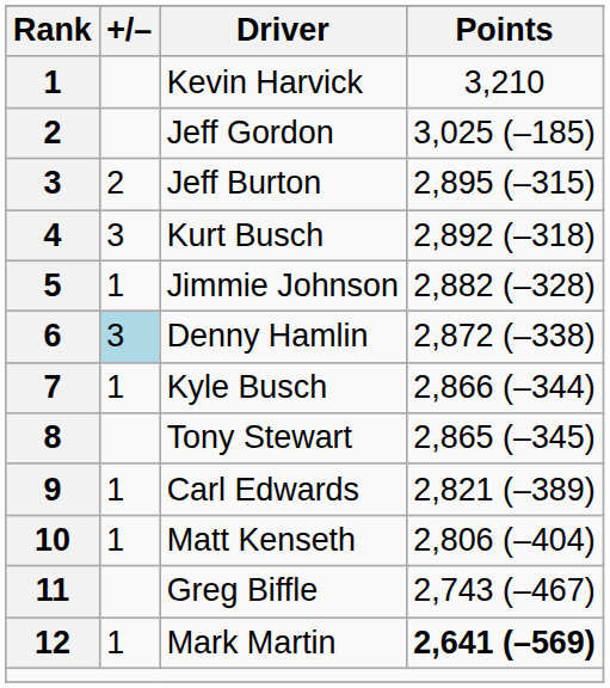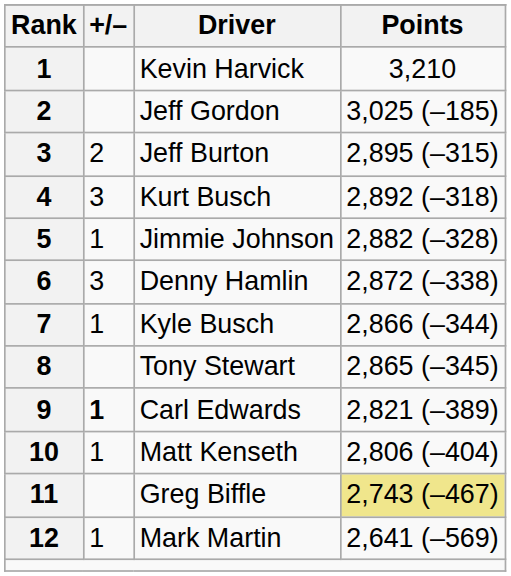Denny Hamlin | +/–: lightblue background -> no background
Carl Edwards | +/–: normal -> bold
Greg Biffle | Points: no background -> khaki background
Mark Martin | Points: bold -> normal
